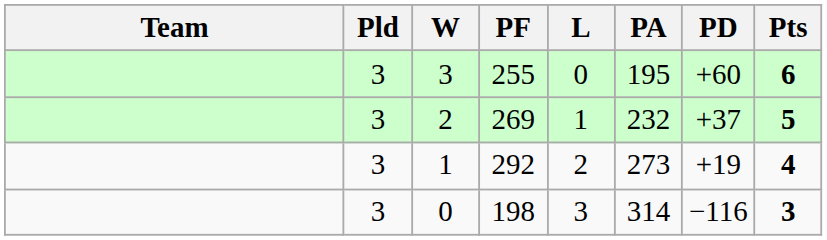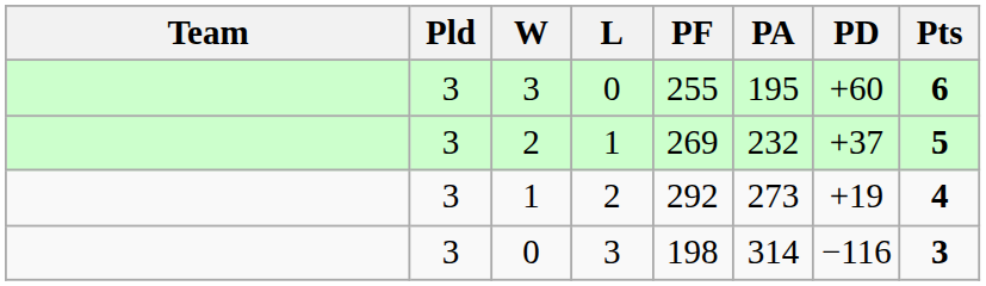columns swapped: L <-> PF
